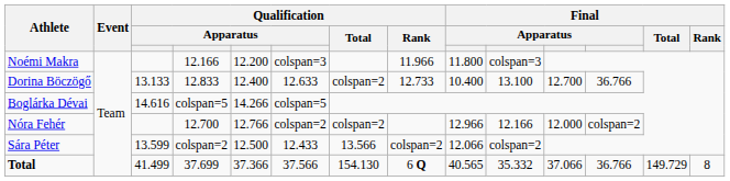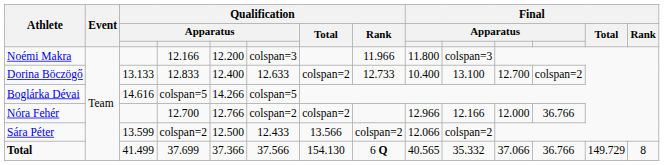Dorina Böczögő | column 12: 36.766 -> colspan=2
Nóra Fehér | column 12: colspan=2 -> 36.766
